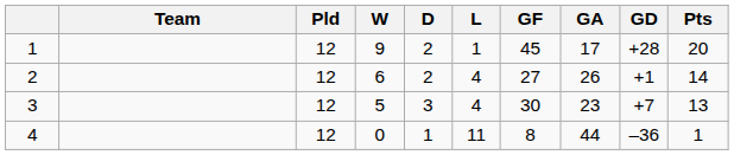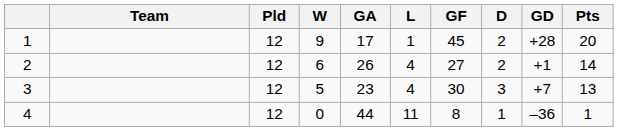columns swapped: D <-> GA
